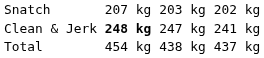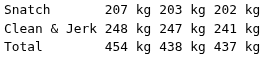Clean & Jerk | column 2: bold -> normal
